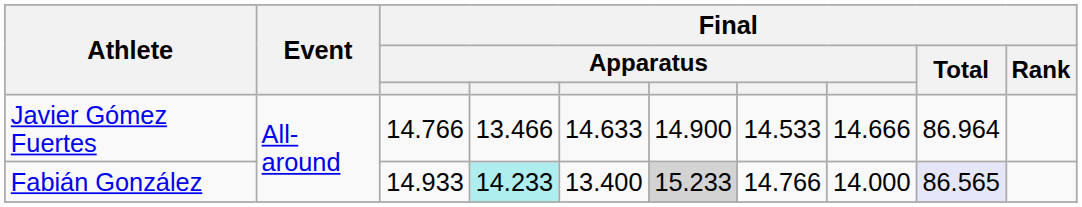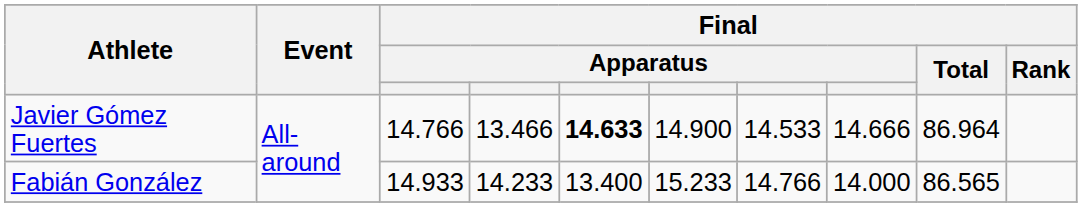row 4 | column 5: normal -> bold
row 5 | column 4: paleturquoise background -> no background
row 5 | column 6: lightgrey background -> no background
row 5 | Final / Total: lavender background -> no background
